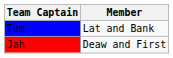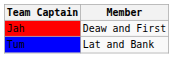rows swapped: Tum <-> Jah
